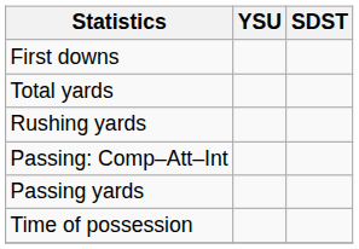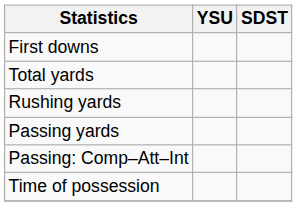rows swapped: Passing yards <-> Passing: Comp–Att–Int
